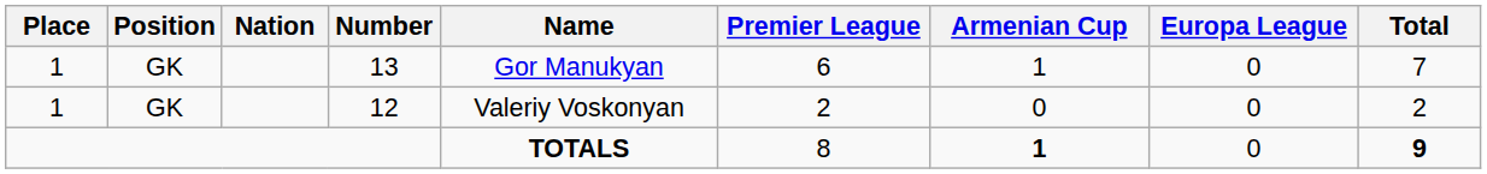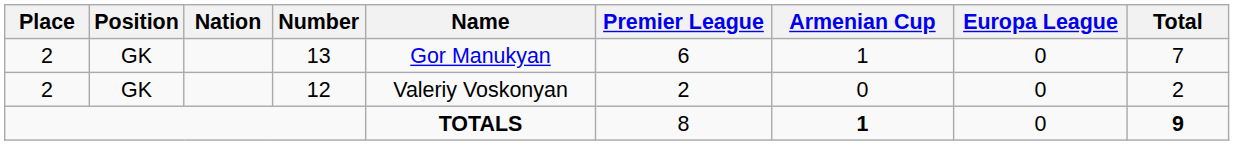row 2 | Place: 1 -> 2
row 3 | Place: 1 -> 2
